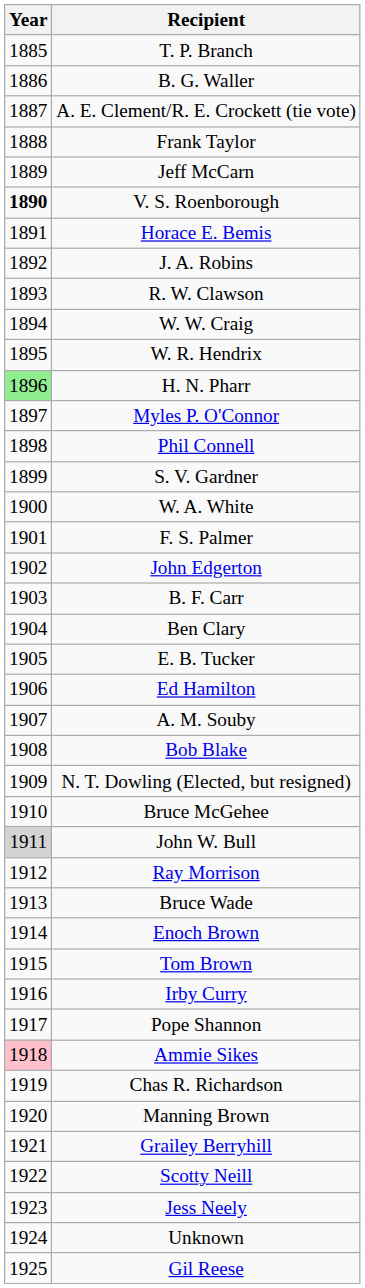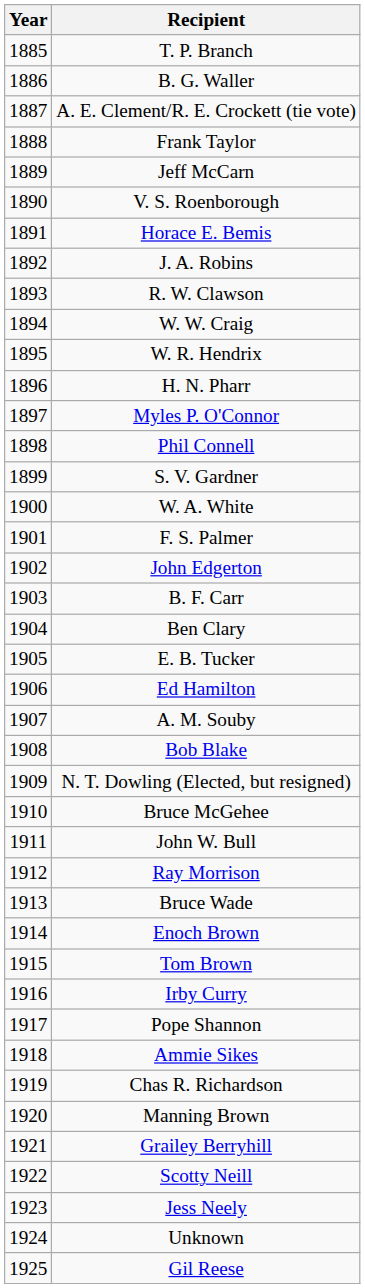V. S. Roenborough | Year: bold -> normal
H. N. Pharr | Year: lightgreen background -> no background
John W. Bull | Year: lightgrey background -> no background
Ammie Sikes | Year: pink background -> no background
